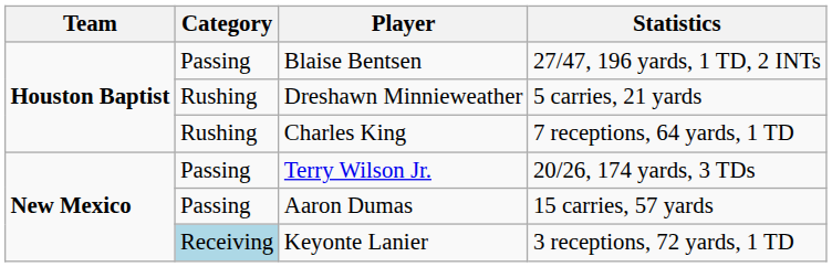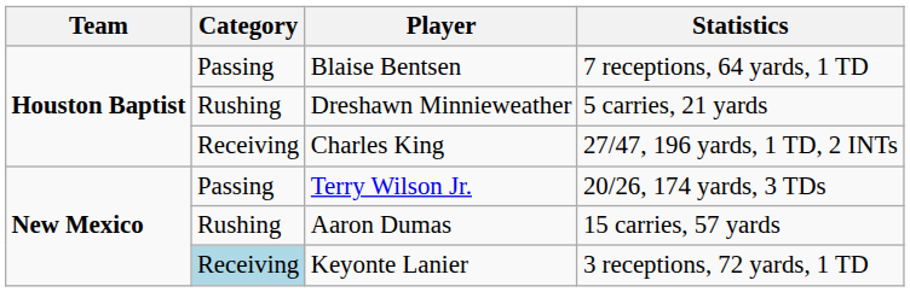Blaise Bentsen | Statistics: 27/47, 196 yards, 1 TD, 2 INTs -> 7 receptions, 64 yards, 1 TD
Charles King | Category: Rushing -> Receiving
Charles King | Statistics: 7 receptions, 64 yards, 1 TD -> 27/47, 196 yards, 1 TD, 2 INTs
Aaron Dumas | Category: Passing -> Rushing
